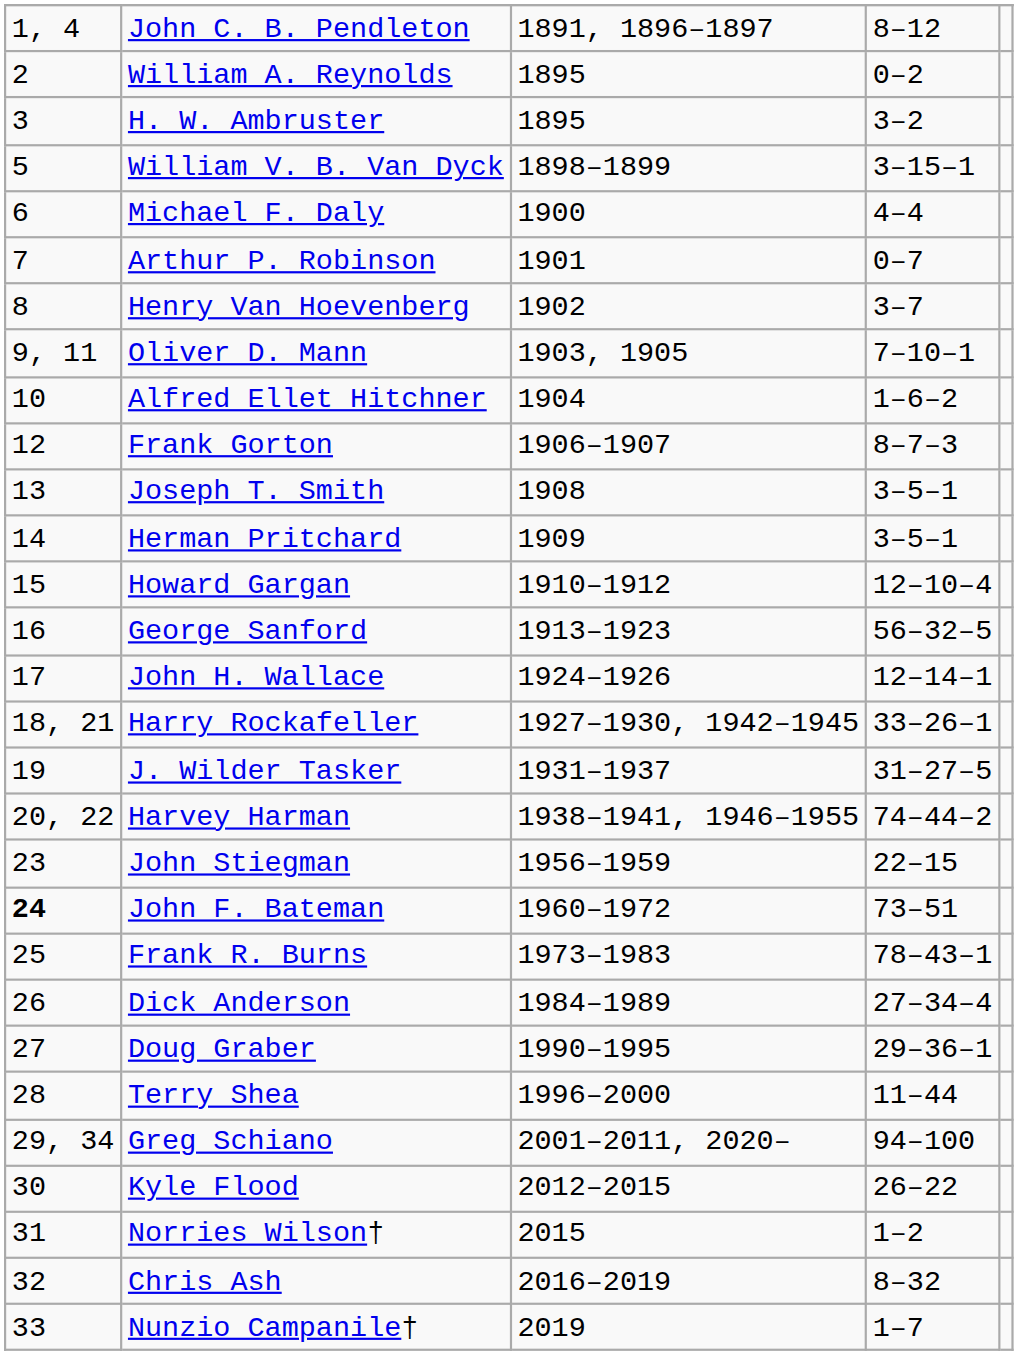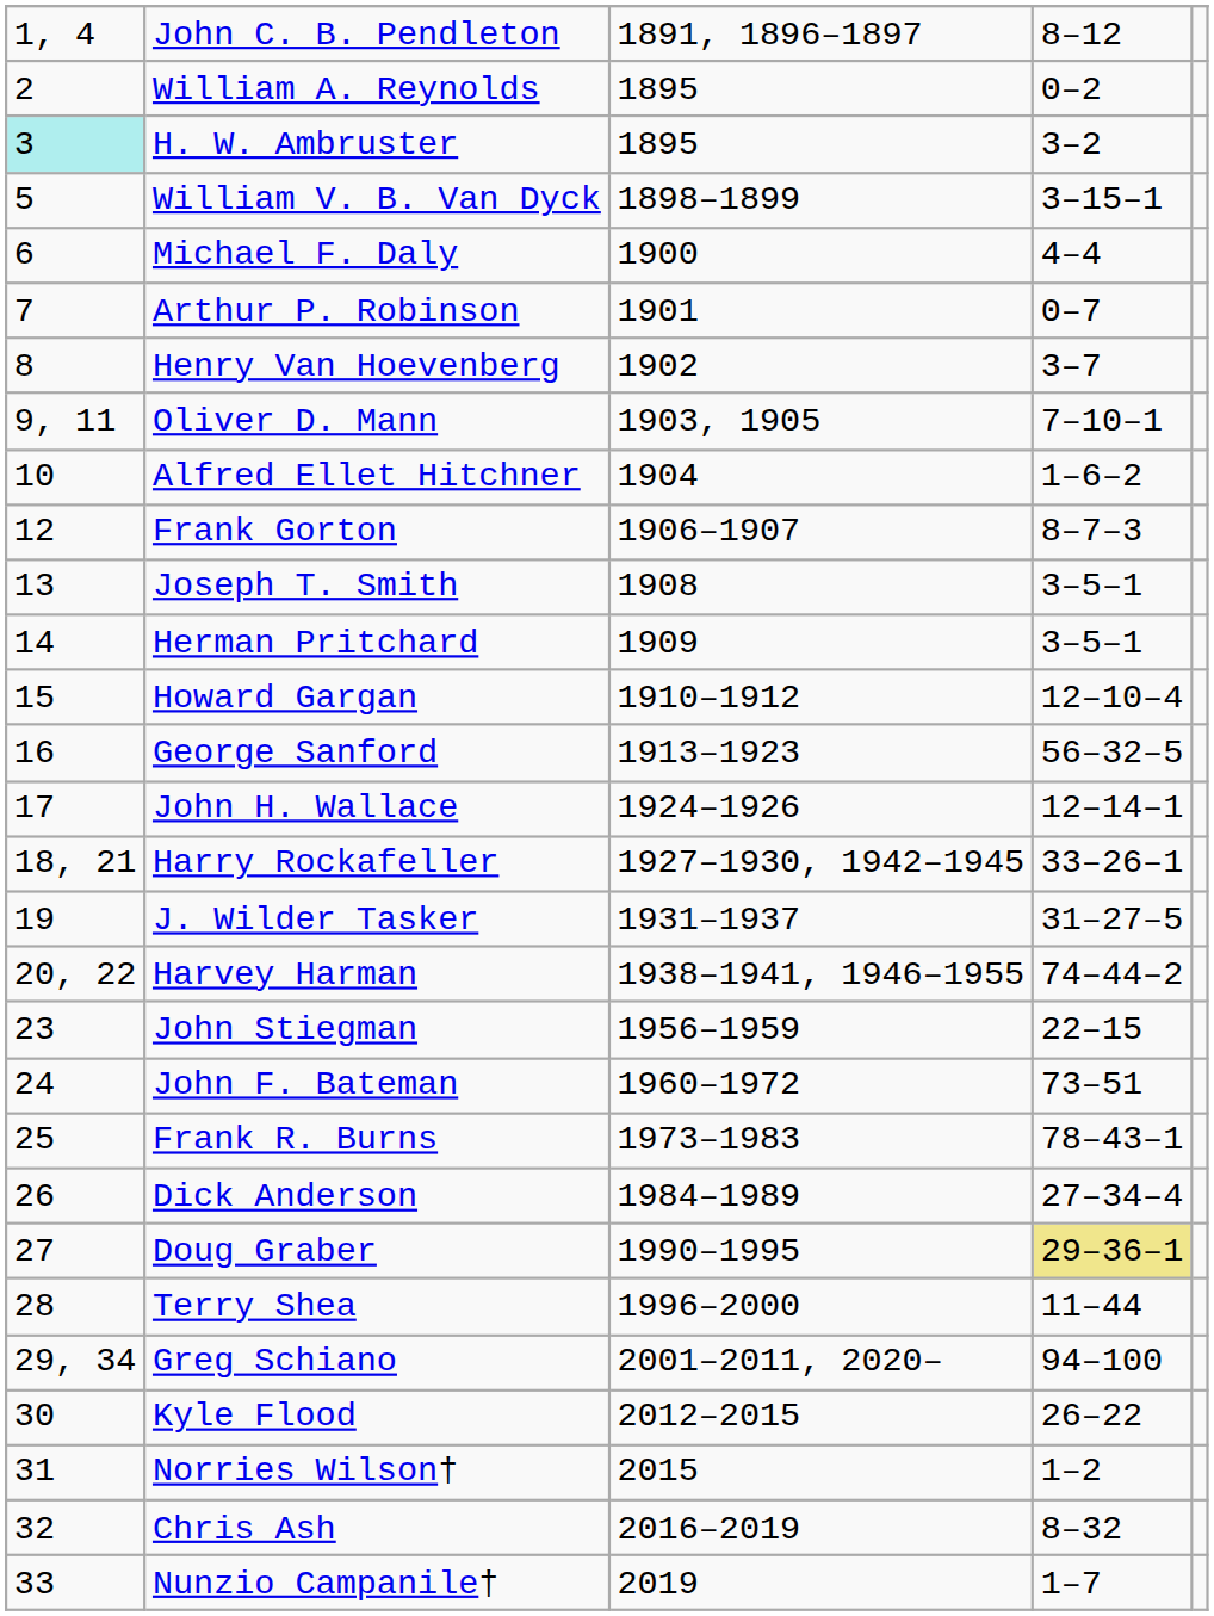H. W. Ambruster | column 1: no background -> paleturquoise background
John F. Bateman | column 1: bold -> normal
Doug Graber | column 4: no background -> khaki background
